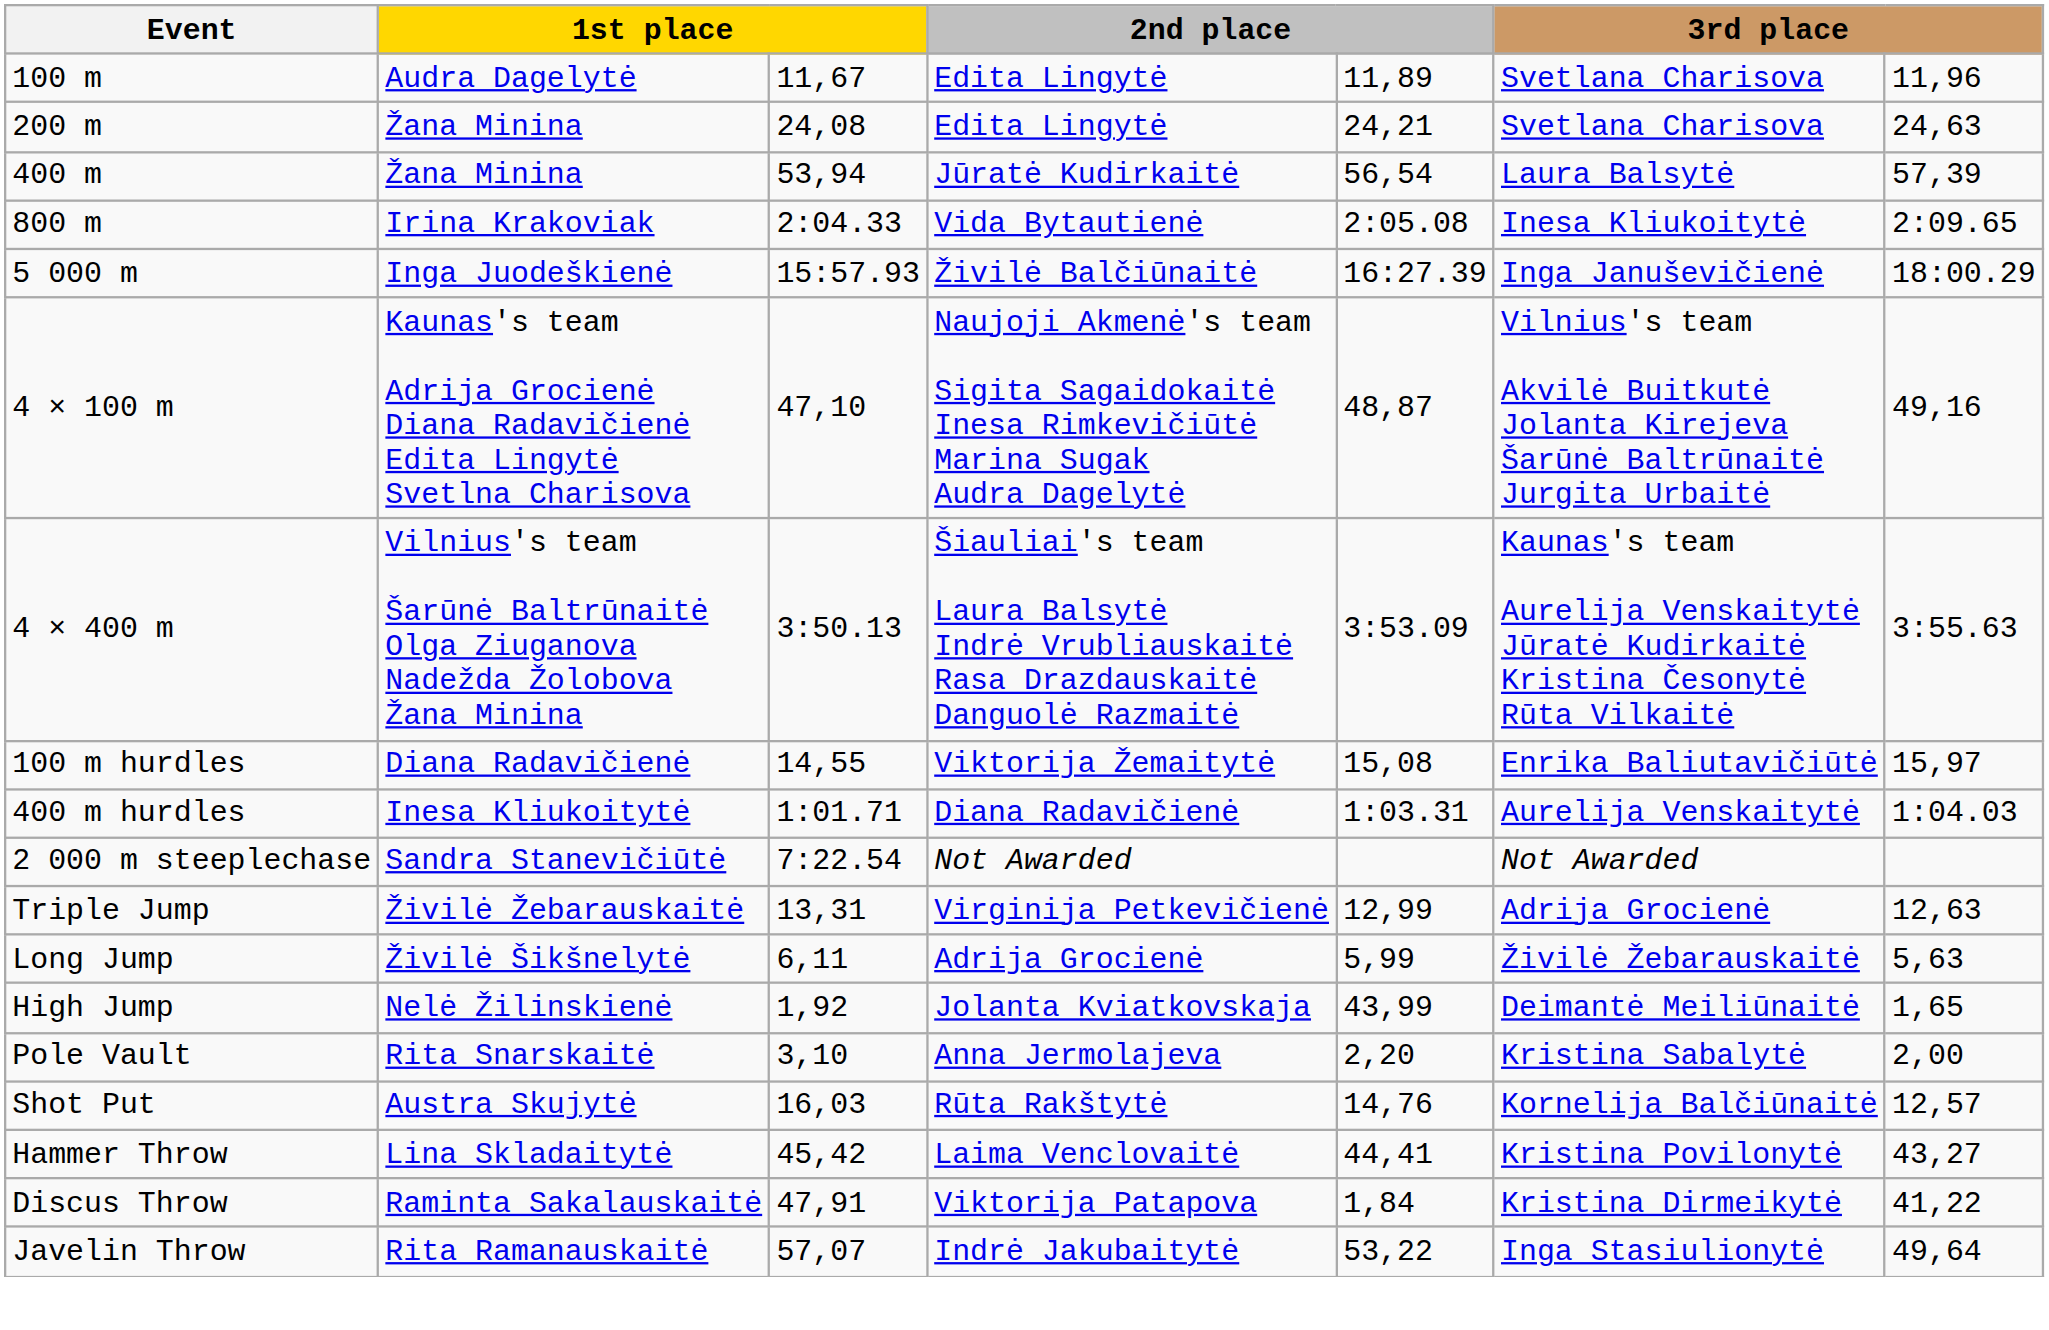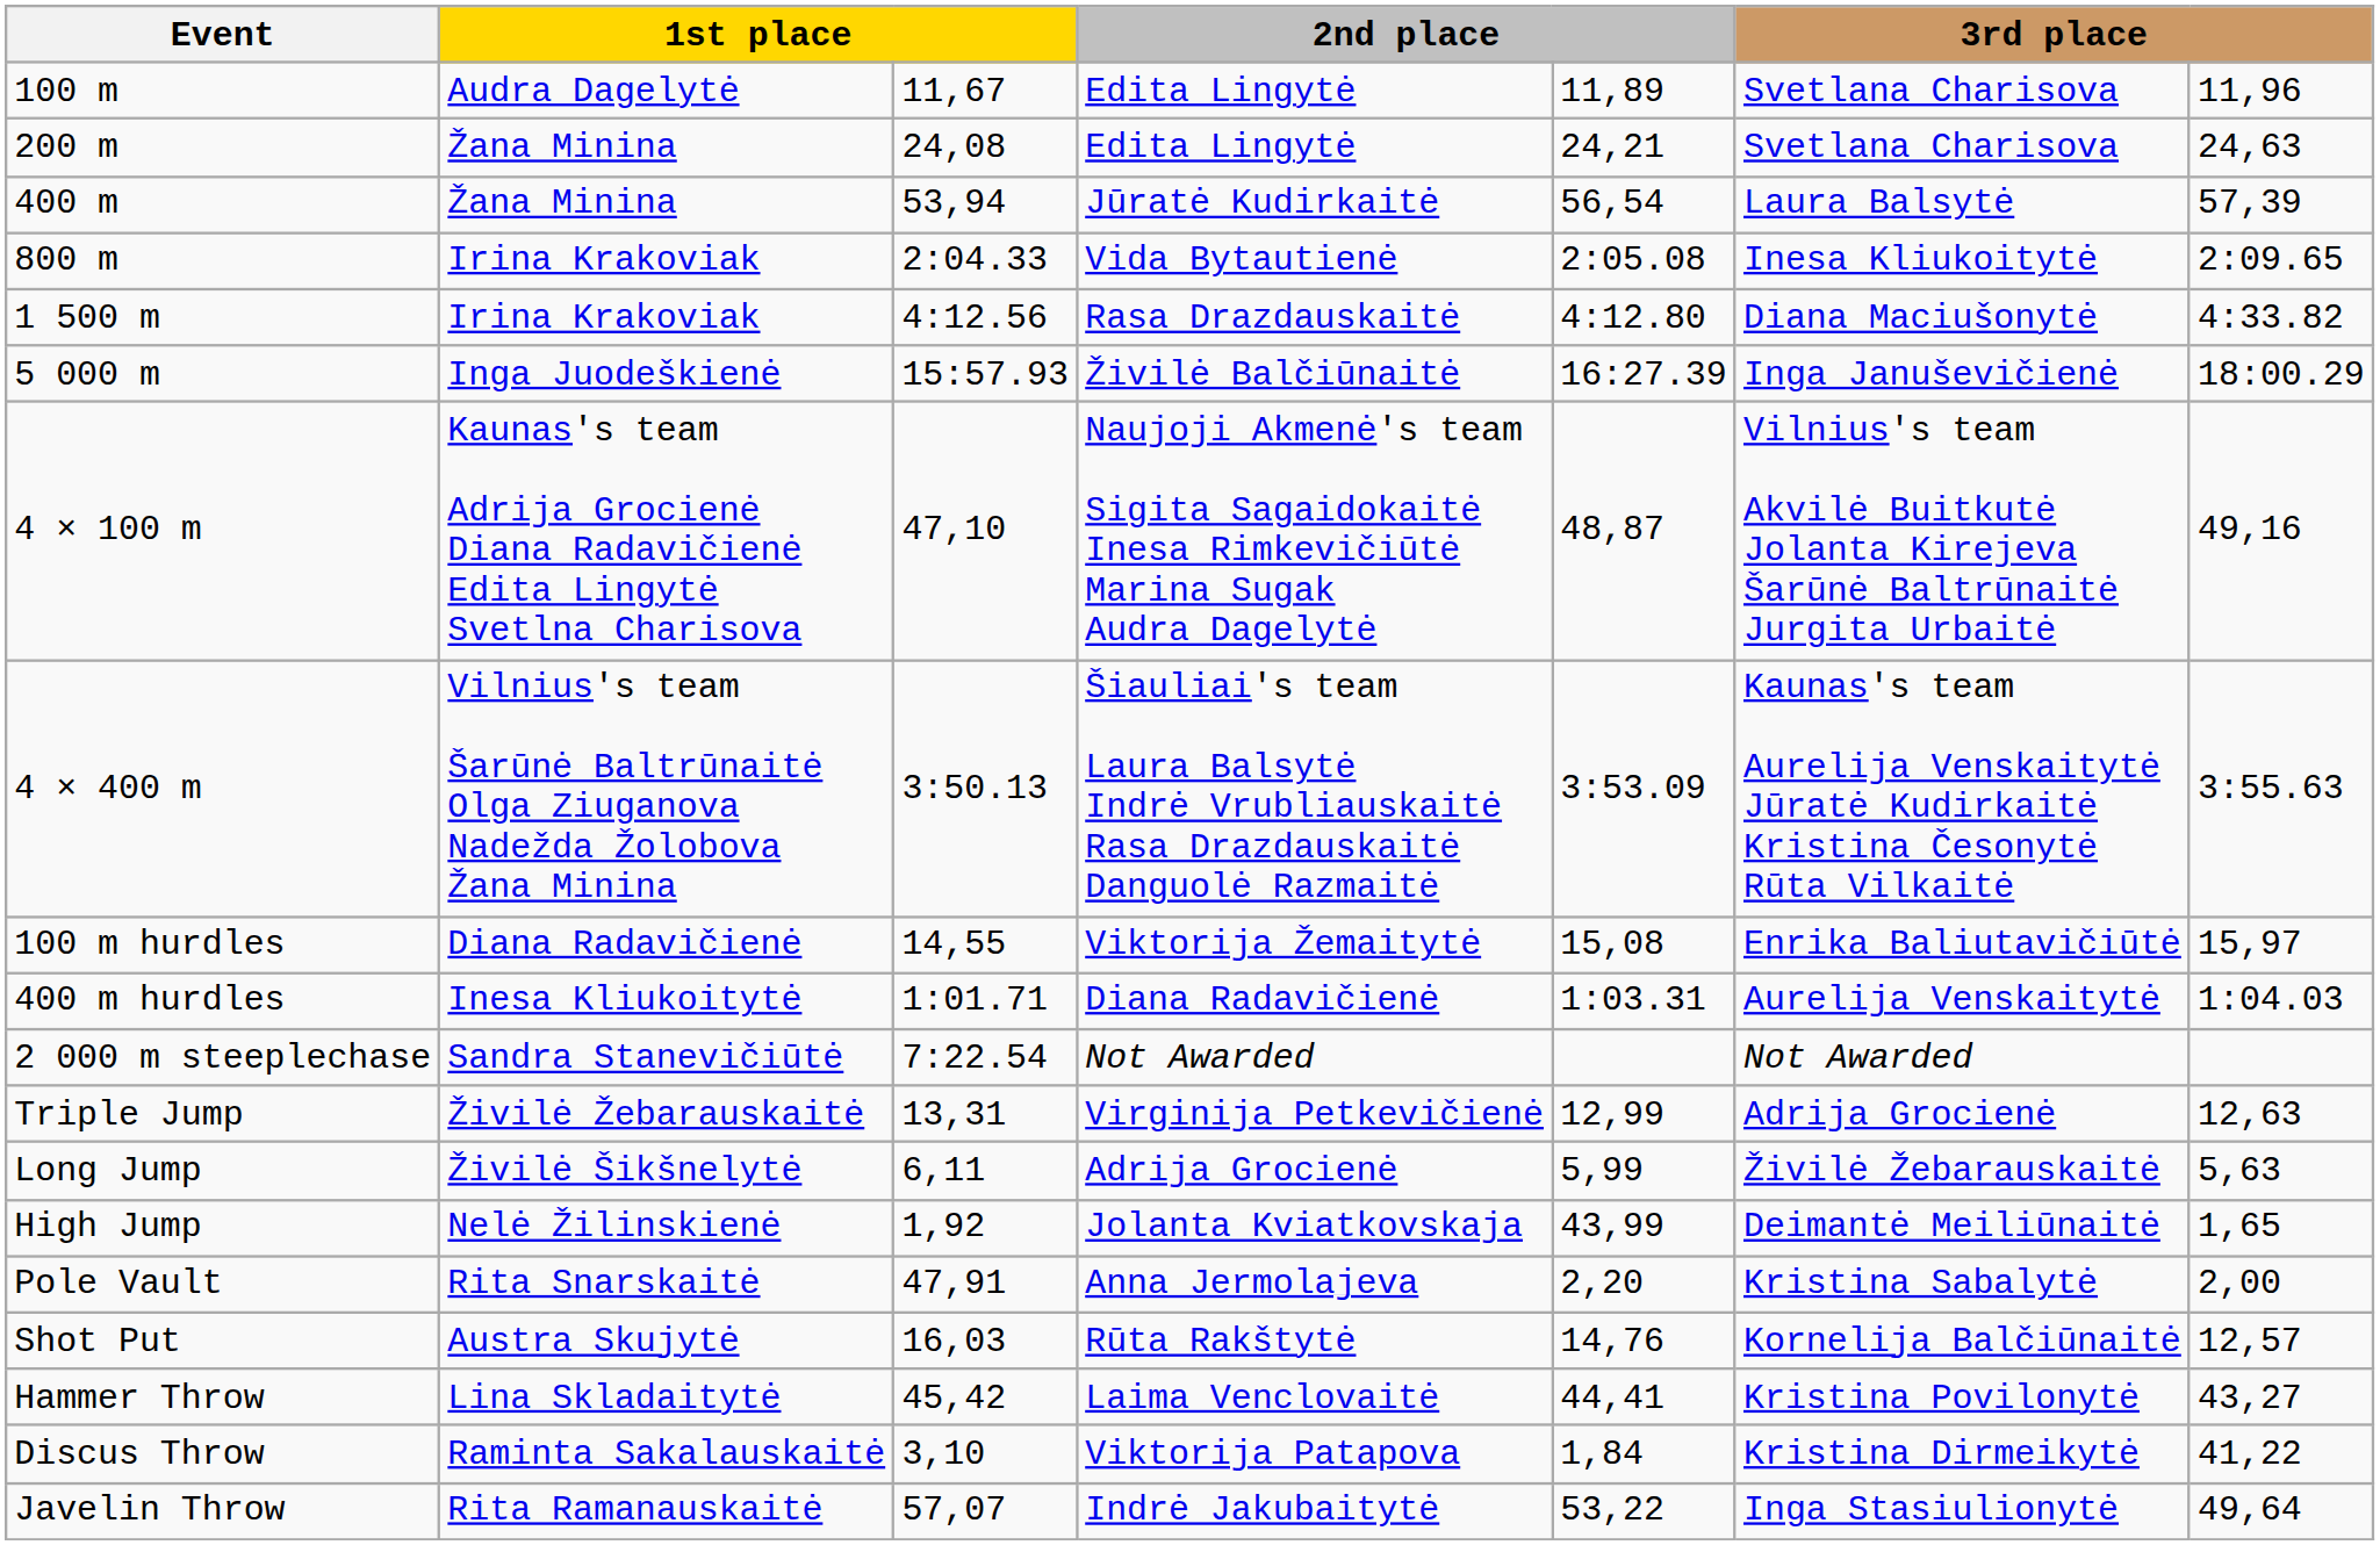+ row: 1 500 m | Irina Krakoviak | 4:12.56 | Rasa Drazdauskaitė | 4:12.80 | Diana Maciušonytė | 4:33.82
Pole Vault | column 3: 3,10 -> 47,91
Discus Throw | column 3: 47,91 -> 3,10
